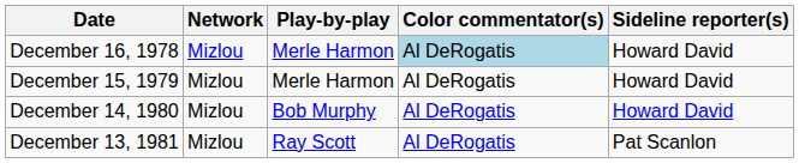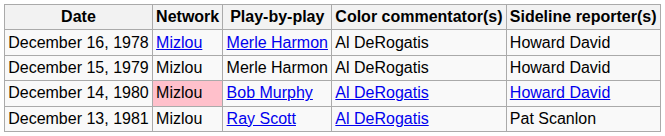December 16, 1978 | Color commentator(s): lightblue background -> no background
December 14, 1980 | Network: no background -> pink background
